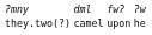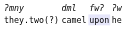they.two(?) | column 3: no background -> lavender background
